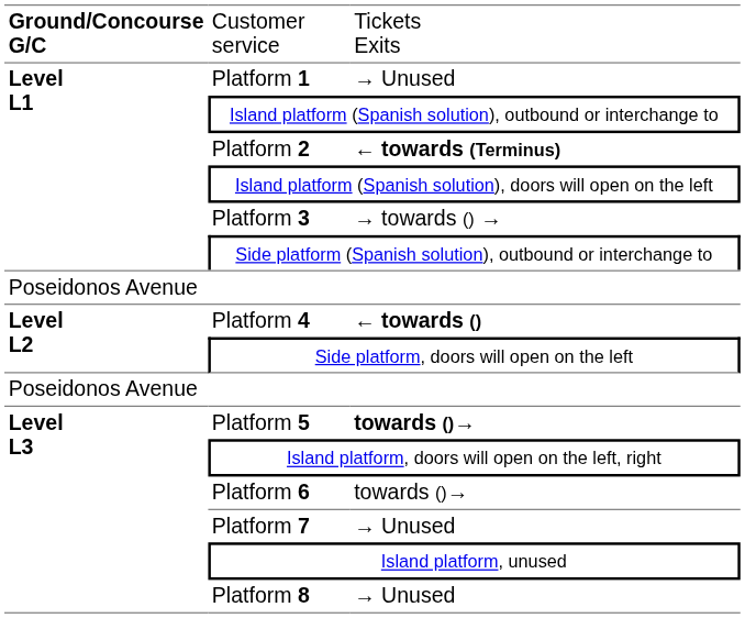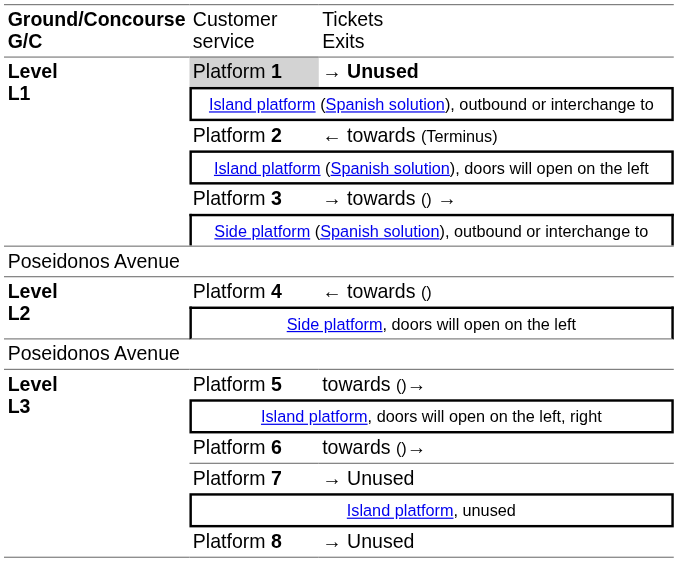Platform 1 | column 2: no background -> lightgrey background
Platform 1 | column 3: normal -> bold
Platform 2 | column 3: bold -> normal
Platform 4 | column 3: bold -> normal
Platform 5 | column 3: bold -> normal
